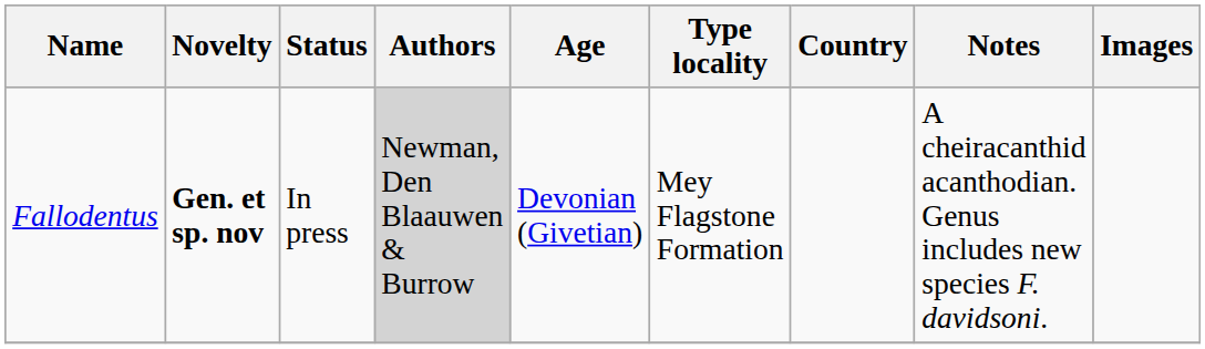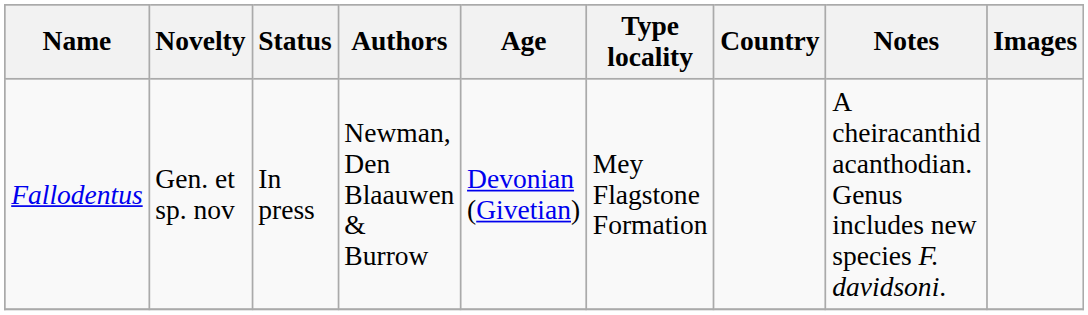Fallodentus | Novelty: bold -> normal
Fallodentus | Authors: lightgrey background -> no background
